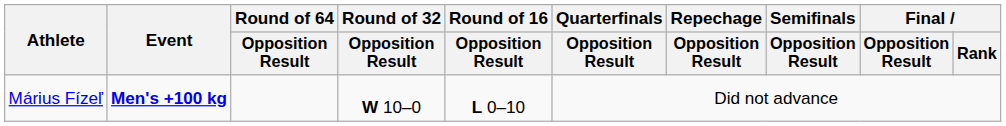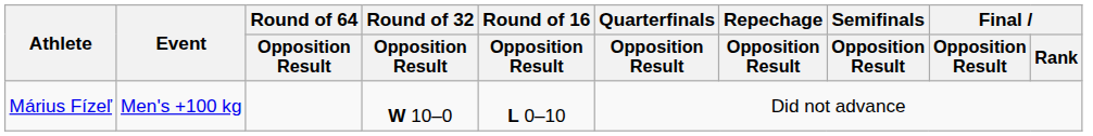Márius Fízeľ | Event: bold -> normal
